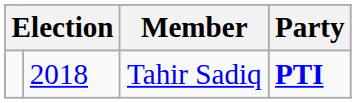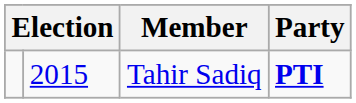Tahir Sadiq | column 2: 2018 -> 2015
